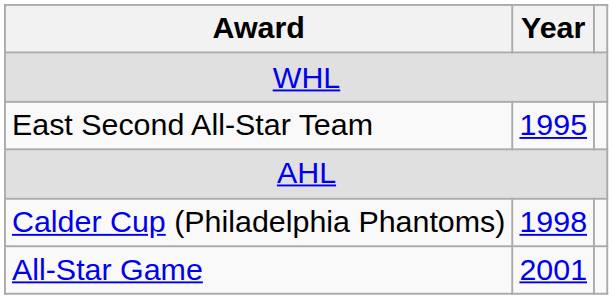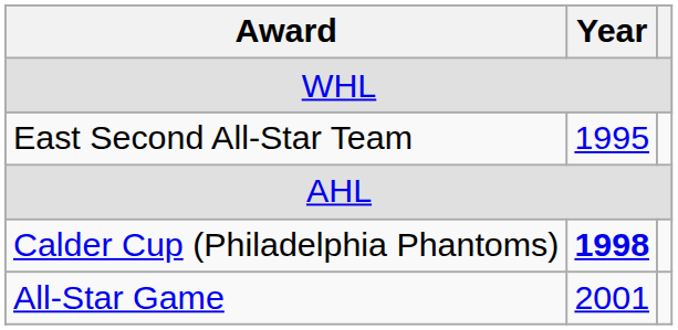Calder Cup (Philadelphia Phantoms) | Year: normal -> bold
